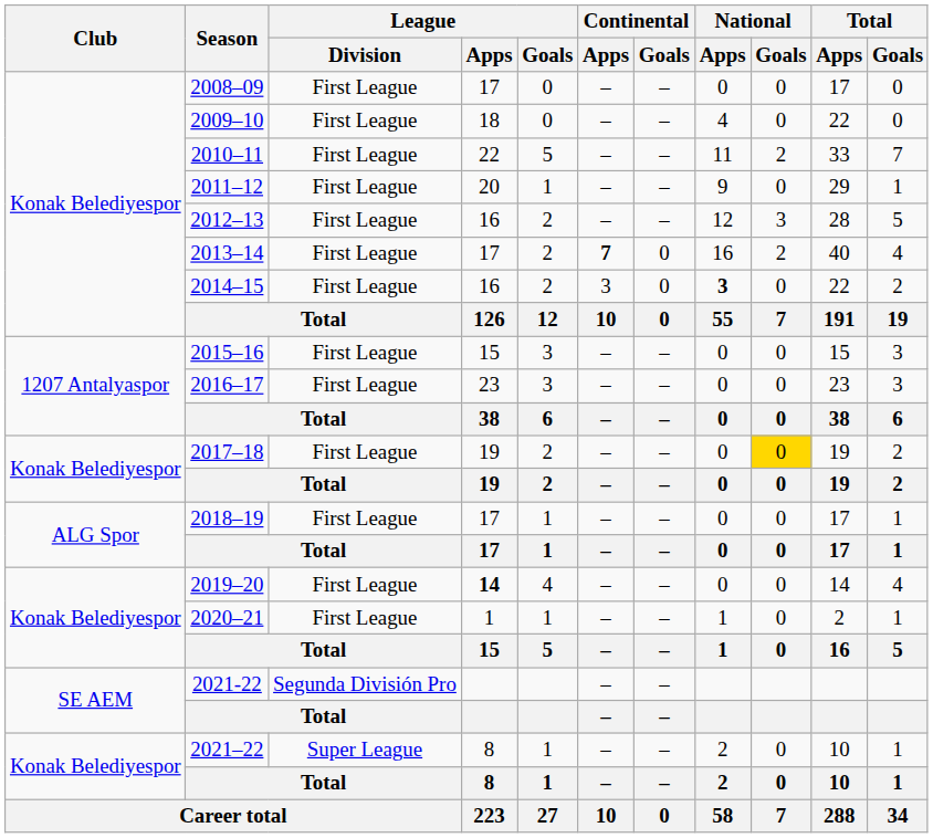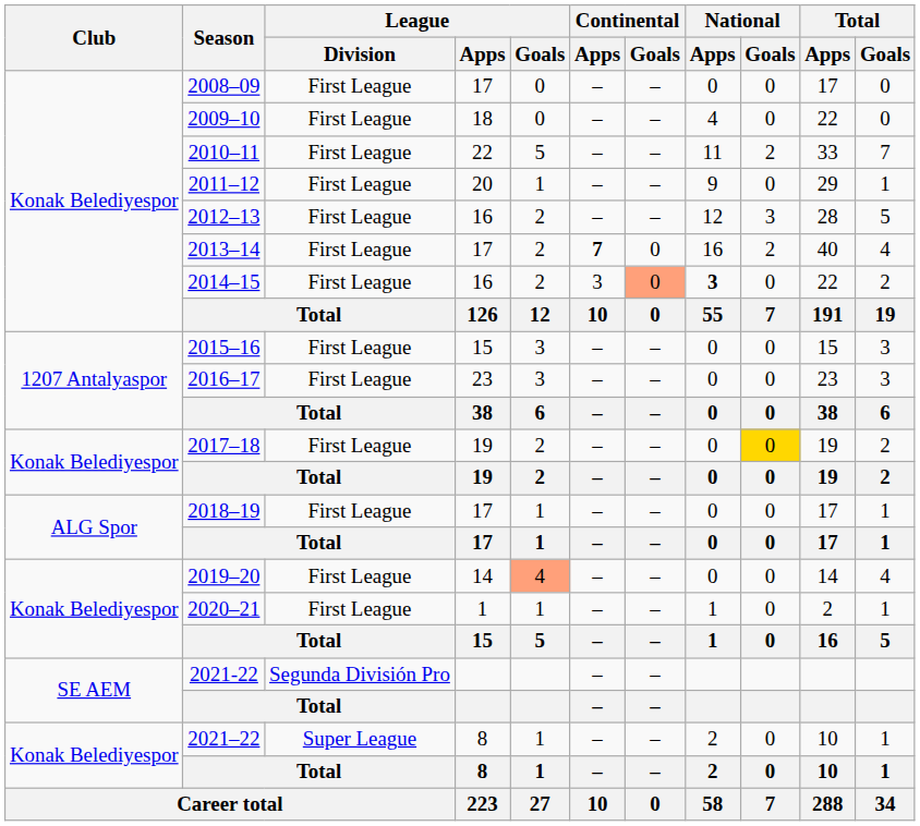2014–15 | Continental / Goals: no background -> lightsalmon background
2019–20 | League / Apps: bold -> normal
2019–20 | League / Goals: no background -> lightsalmon background
